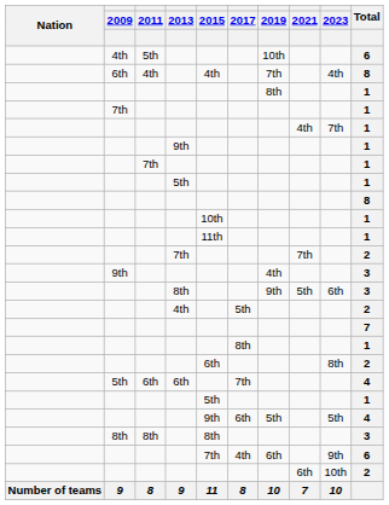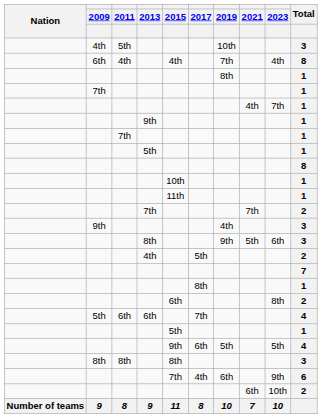row 4 | Total: 6 -> 3
